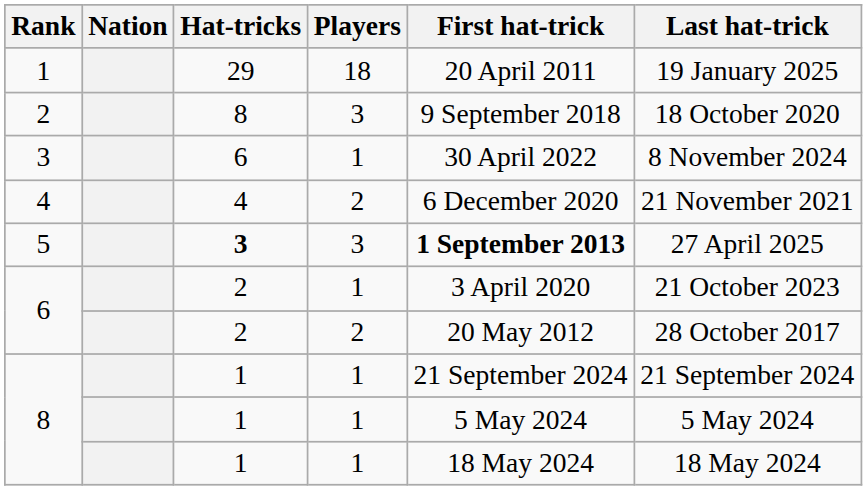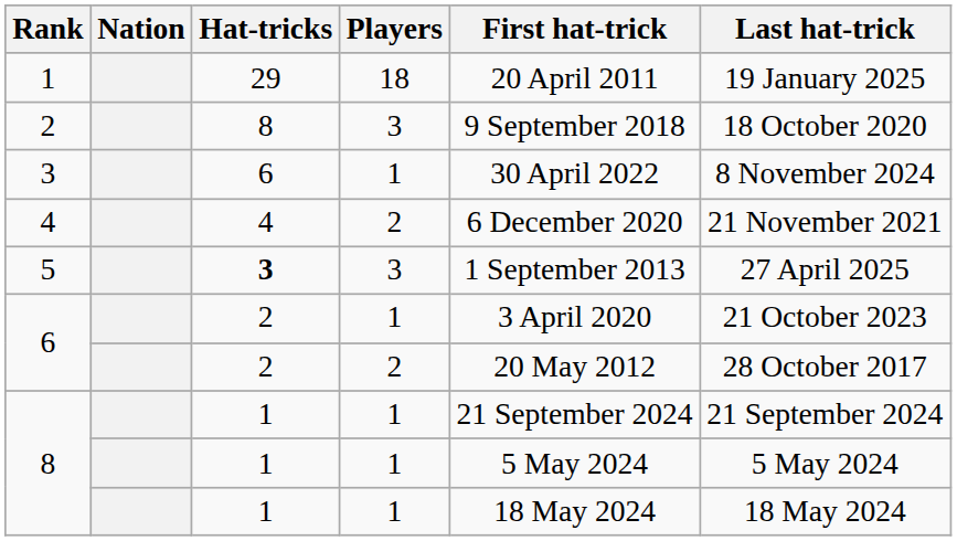5 | First hat-trick: bold -> normal
